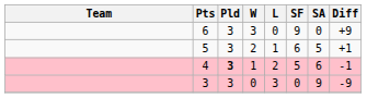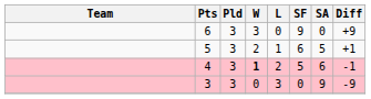4 | Pld: bold -> normal
4 | W: normal -> bold
